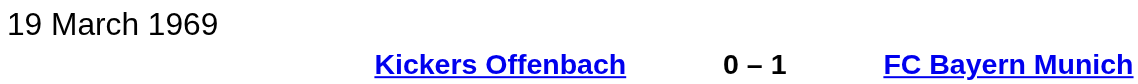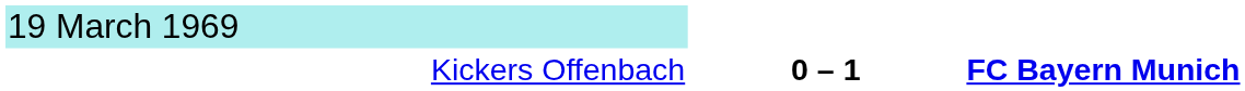19 March 1969 | column 1: no background -> paleturquoise background
Kickers Offenbach | column 1: bold -> normal
